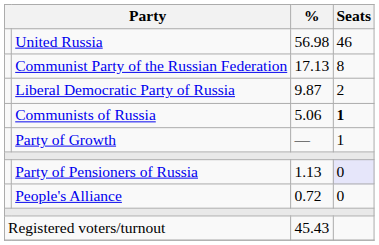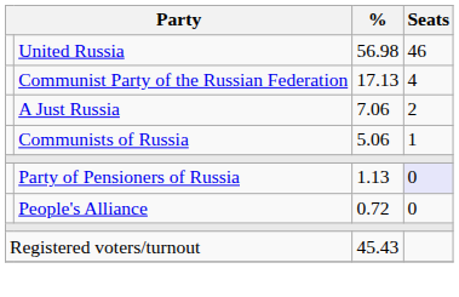Communist Party of the Russian Federation | Seats: 8 -> 4
- row: Liberal Democratic Party of Russia | 9.87 | 2
+ row: A Just Russia | 7.06 | 2
Communists of Russia | Seats: bold -> normal
- row: Party of Growth | — | 1
